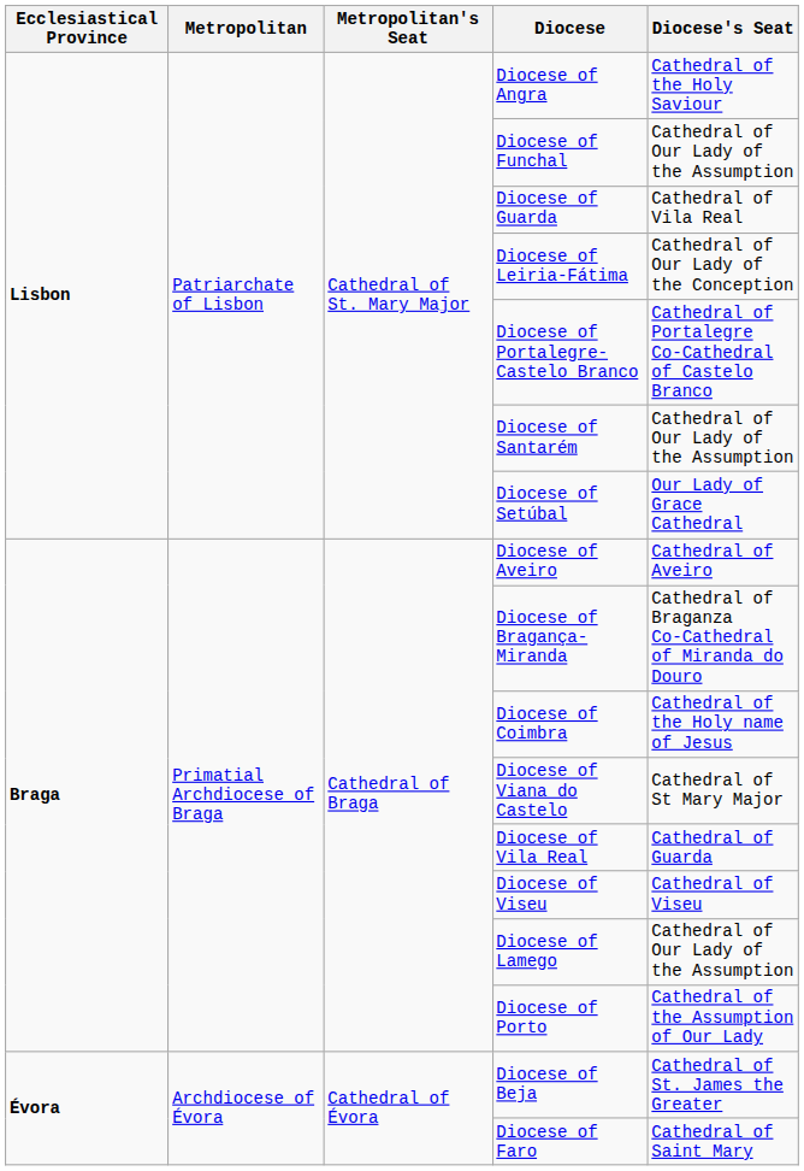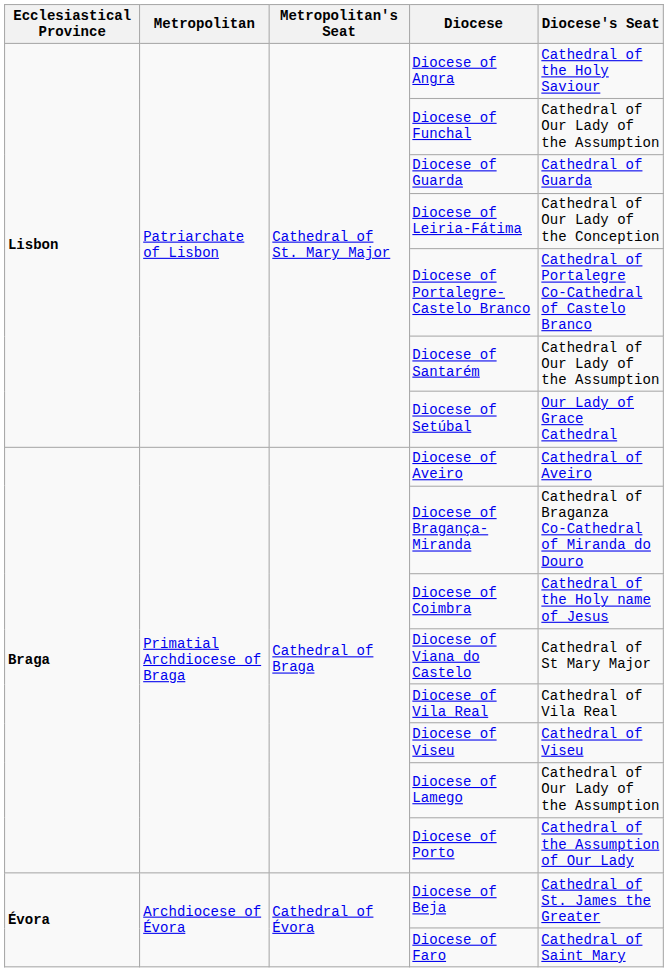Diocese of Guarda | Diocese's Seat: Cathedral of Vila Real -> Cathedral of Guarda
Diocese of Vila Real | Diocese's Seat: Cathedral of Guarda -> Cathedral of Vila Real
